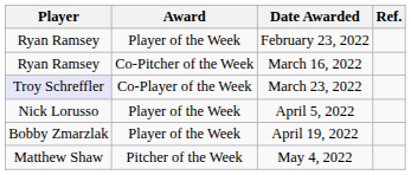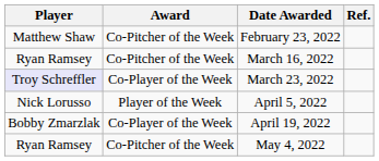February 23, 2022 | Player: Ryan Ramsey -> Matthew Shaw
February 23, 2022 | Award: Player of the Week -> Co-Pitcher of the Week
April 19, 2022 | Award: Player of the Week -> Co-Player of the Week
May 4, 2022 | Player: Matthew Shaw -> Ryan Ramsey
May 4, 2022 | Award: Pitcher of the Week -> Co-Pitcher of the Week
